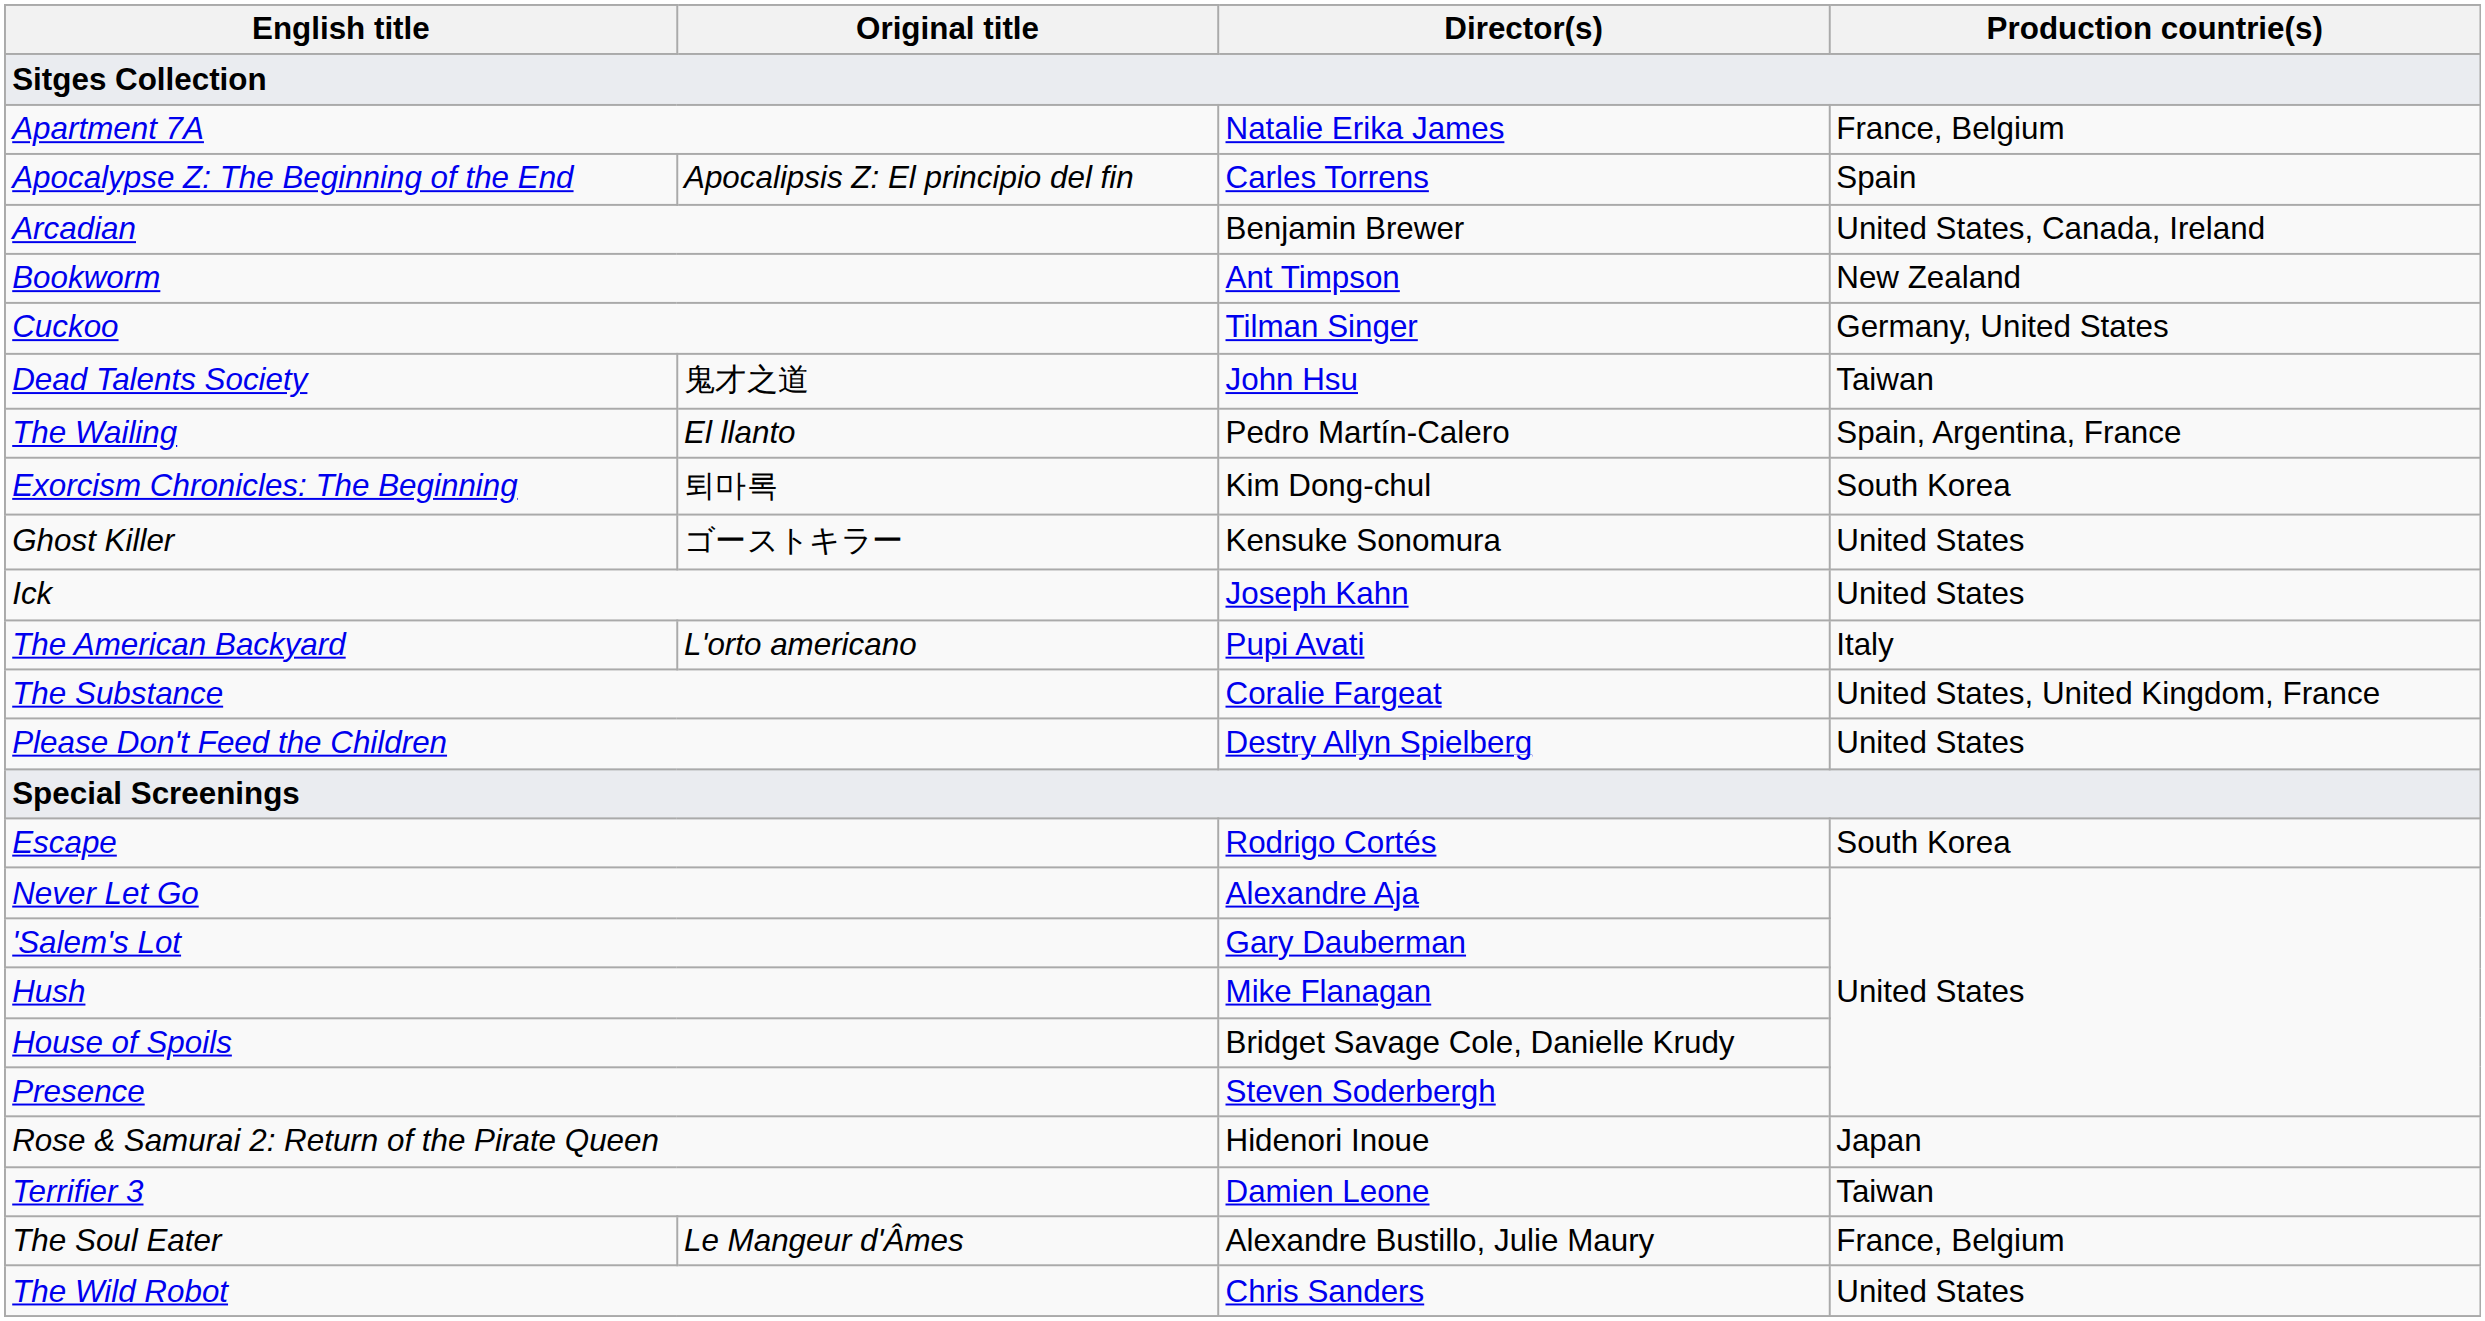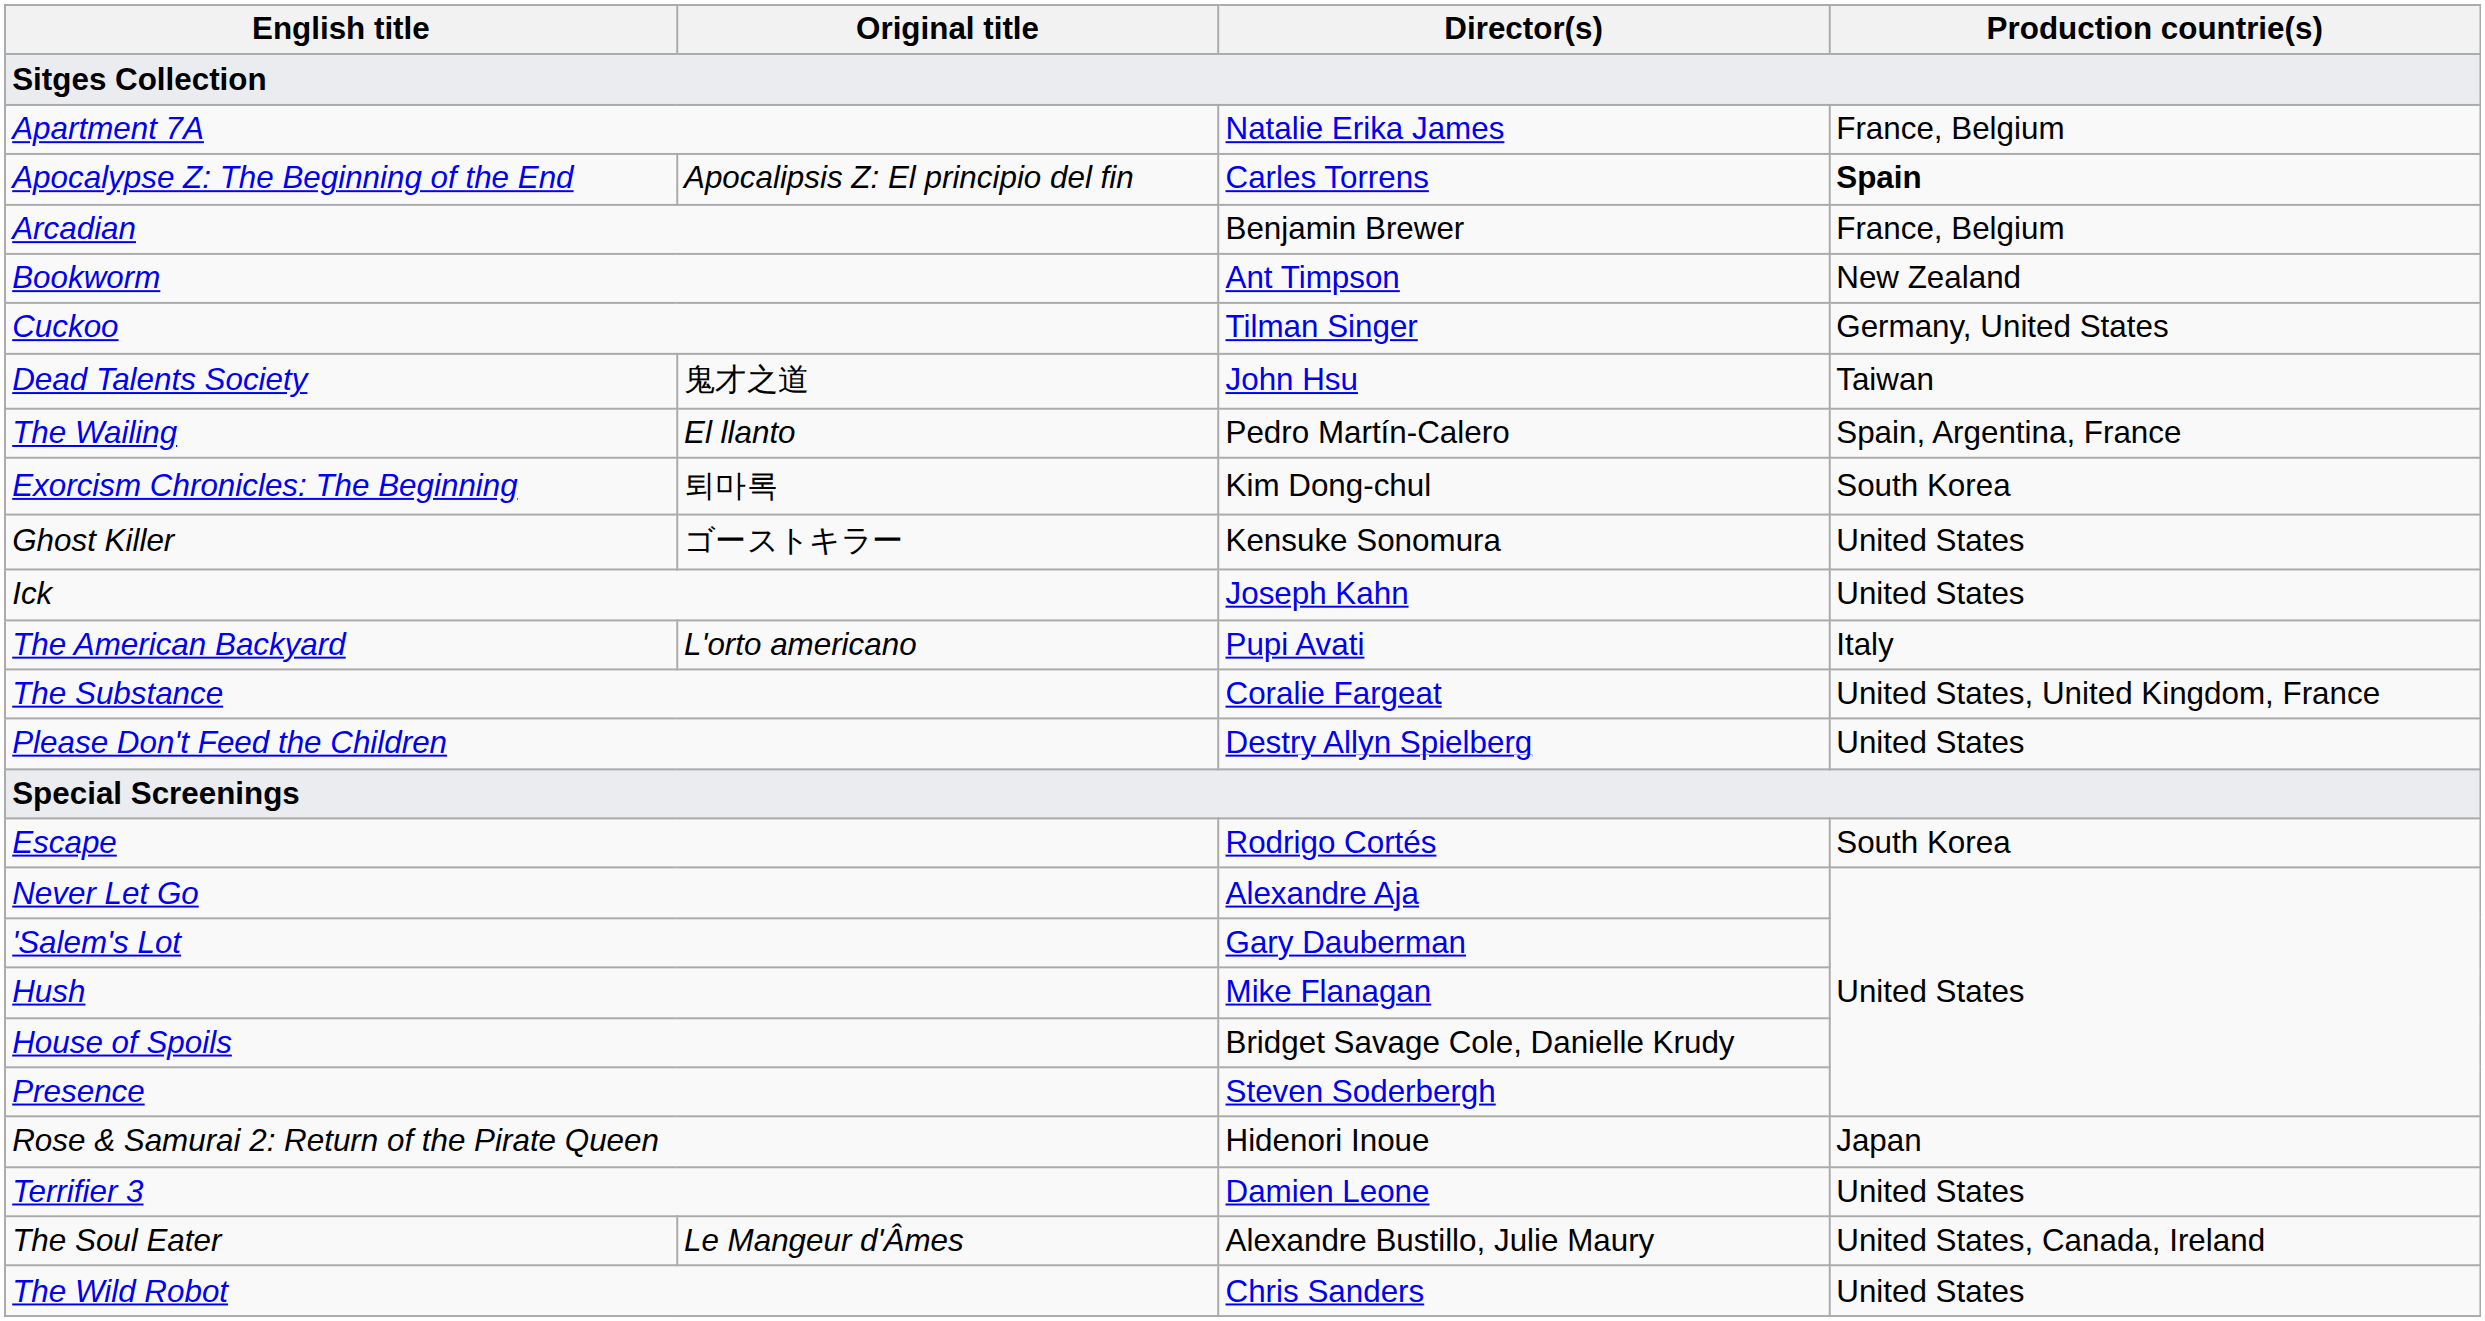Apocalypse Z: The Beginning of the End | Production countrie(s): normal -> bold
Arcadian | Production countrie(s): United States, Canada, Ireland -> France, Belgium
Terrifier 3 | Production countrie(s): Taiwan -> United States
The Soul Eater | Production countrie(s): France, Belgium -> United States, Canada, Ireland
